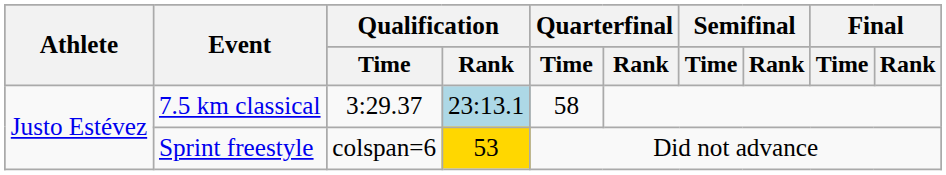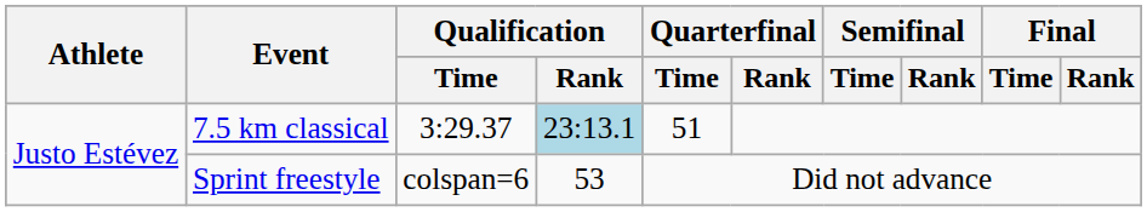7.5 km classical | Quarterfinal / Time: 58 -> 51
Sprint freestyle | Qualification / Rank: gold background -> no background
